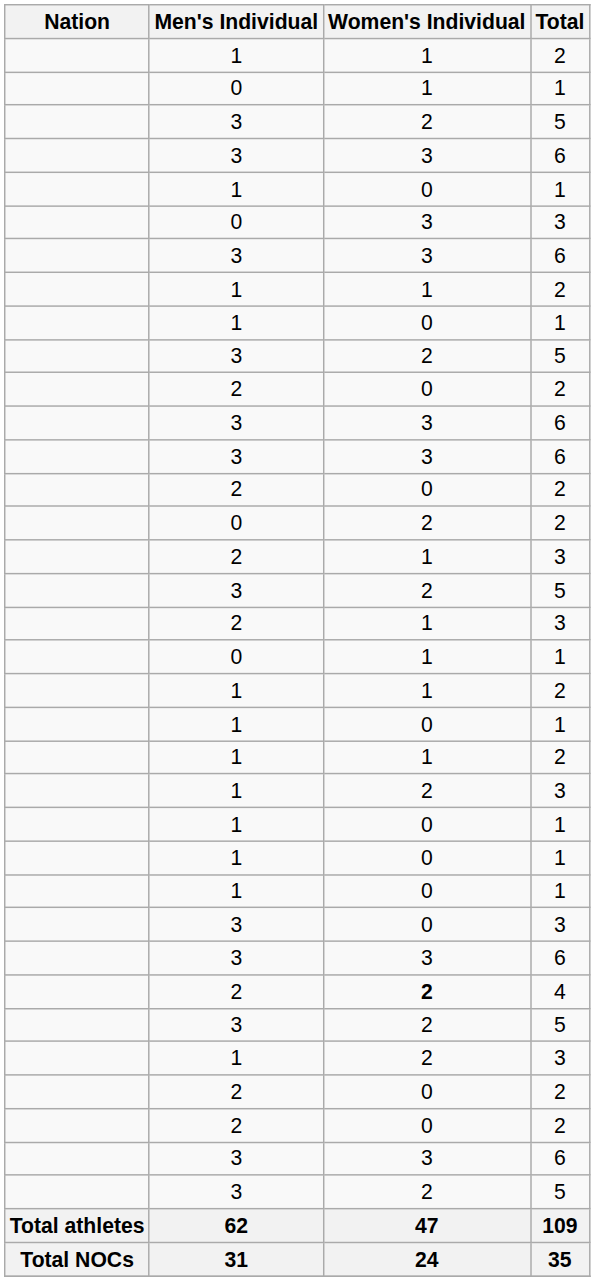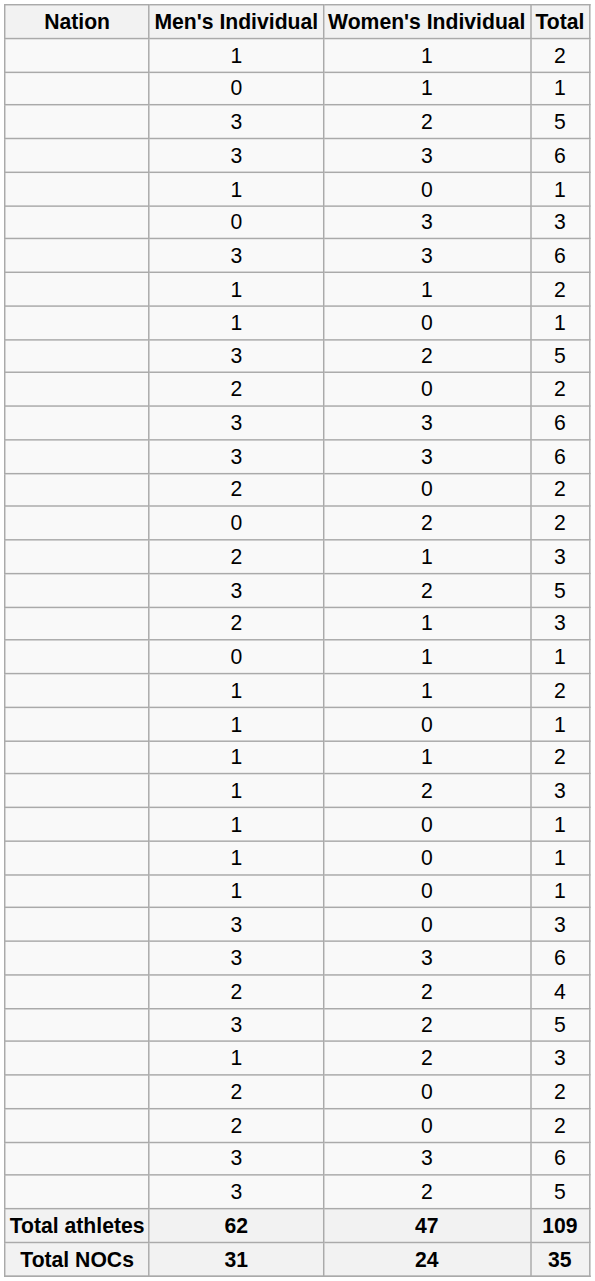4 | Women's Individual: bold -> normal
